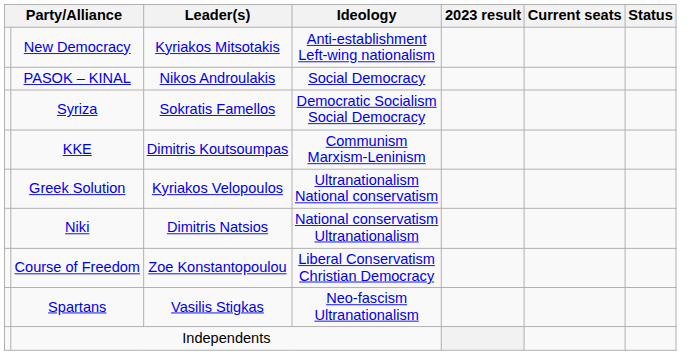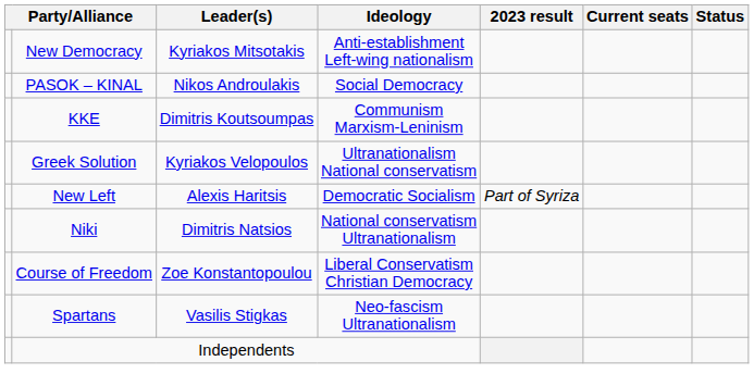- row: Syriza | Sokratis Famellos | Democratic Socialism Social Democracy
+ row: New Left | Alexis Haritsis | Democratic Socialism | Part of Syriza
